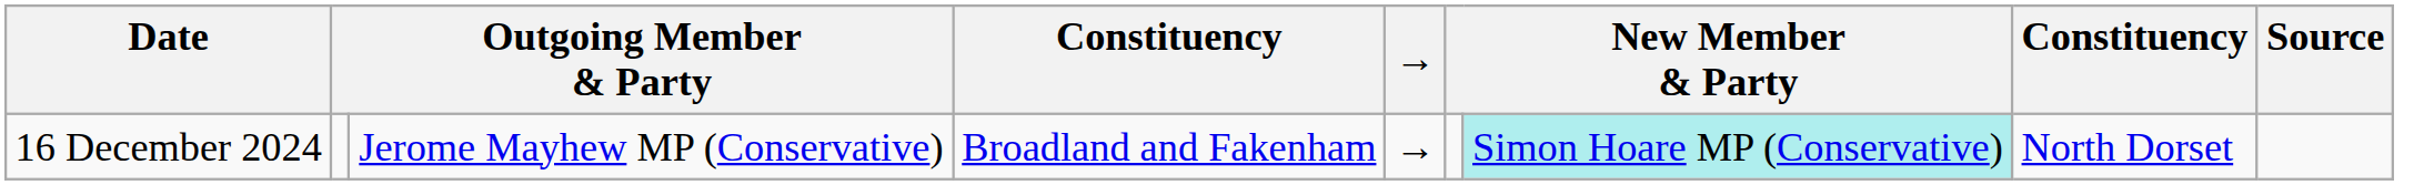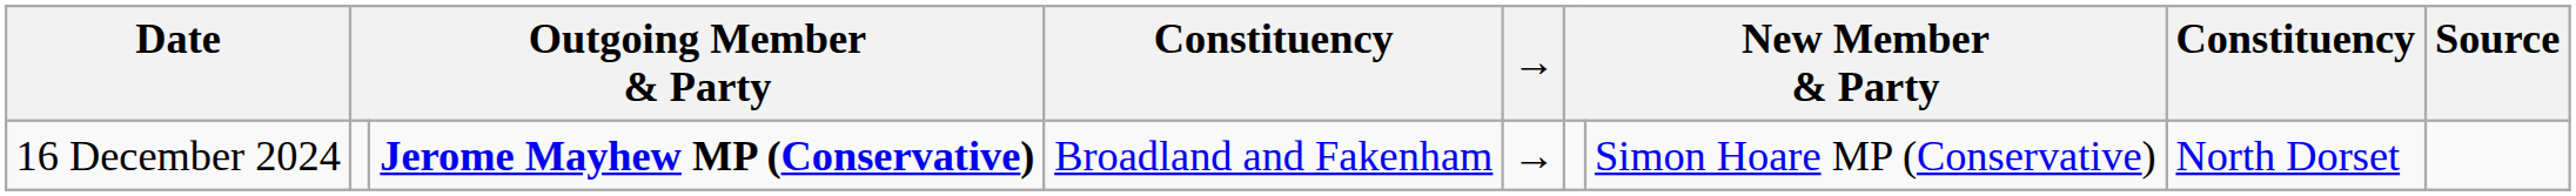16 December 2024 | column 3: normal -> bold
16 December 2024 | column 7: paleturquoise background -> no background
